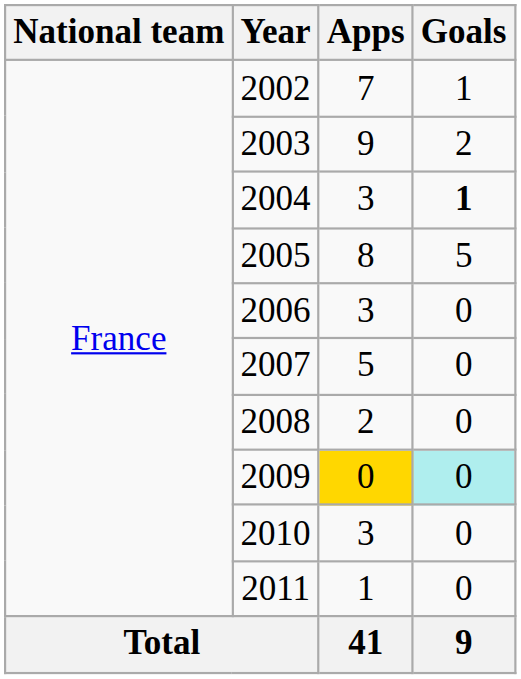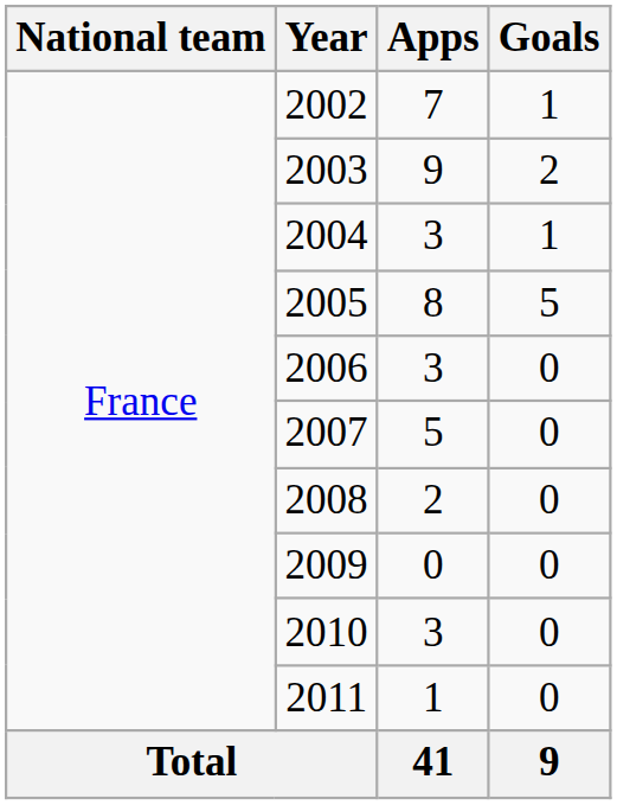2004 | Goals: bold -> normal
2009 | Apps: gold background -> no background
2009 | Goals: paleturquoise background -> no background
